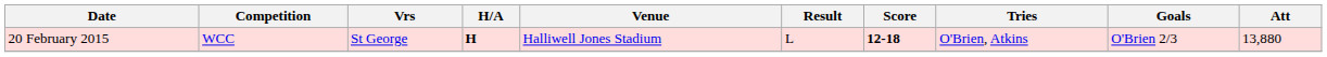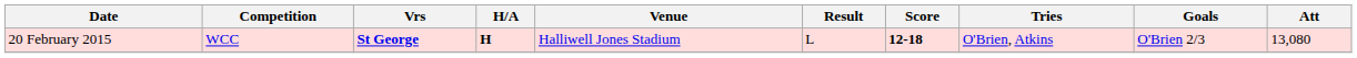20 February 2015 | Vrs: normal -> bold
20 February 2015 | Att: 13,880 -> 13,080
